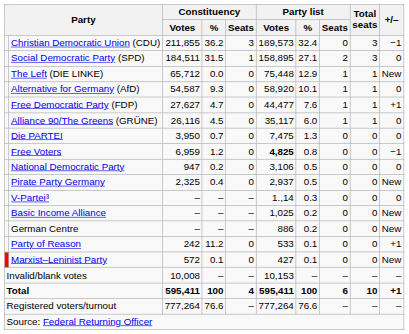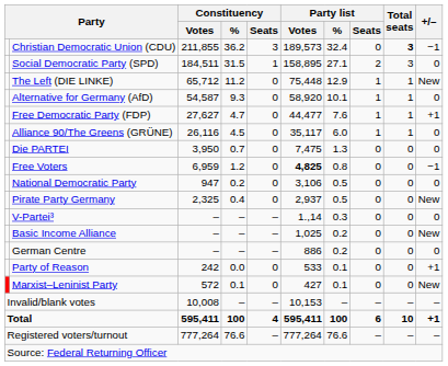Christian Democratic Union (CDU) | Total seats: normal -> bold
The Left (DIE LINKE) | Constituency / %: 0.0 -> 11.2
German Centre | +/–: New -> 0
Party of Reason | Constituency / %: 11.2 -> 0.0
